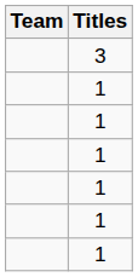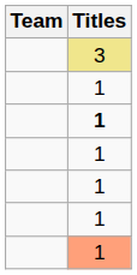row 2 | Titles: no background -> khaki background
row 4 | Titles: normal -> bold
row 8 | Titles: no background -> lightsalmon background
